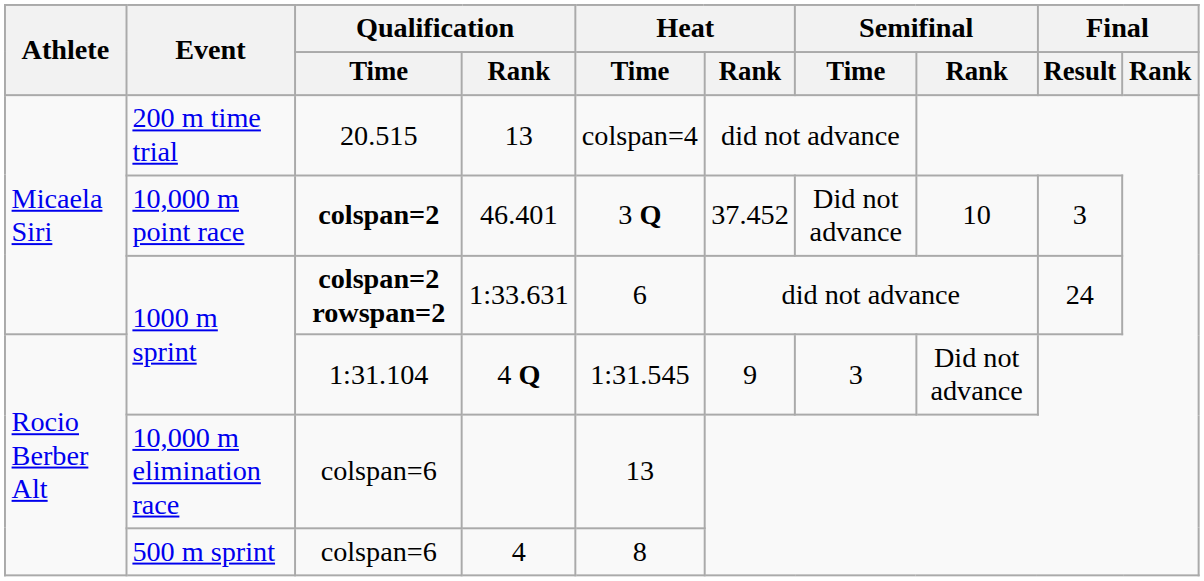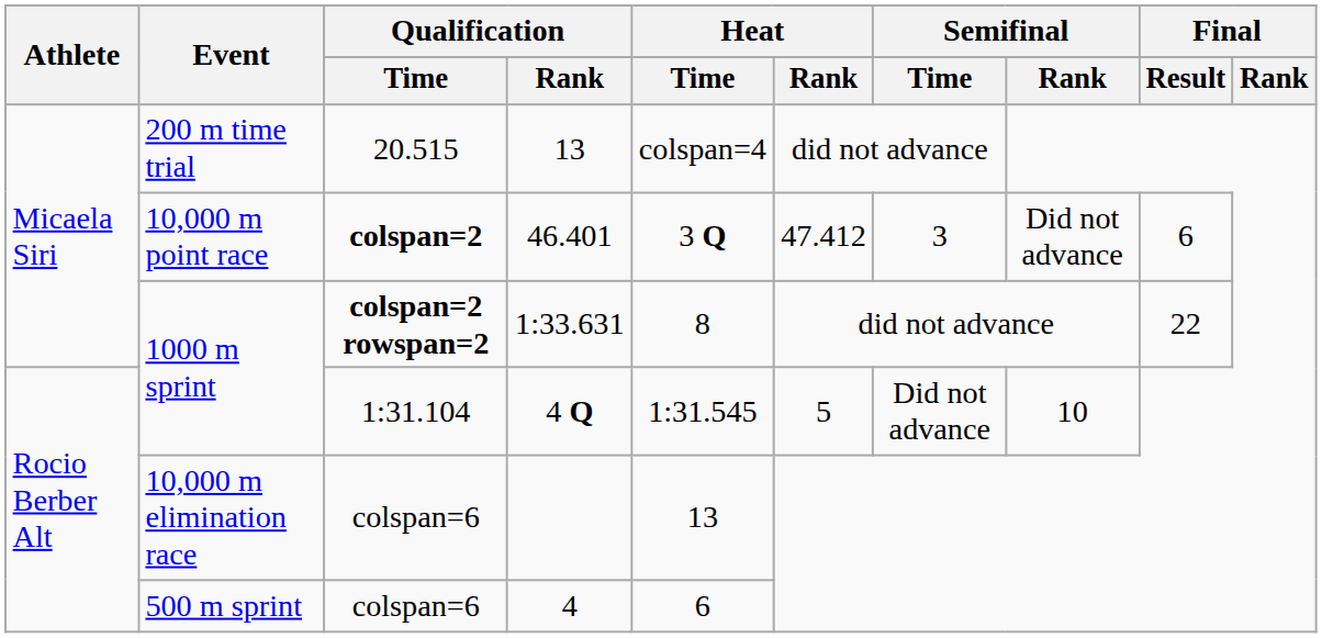46.401 | Heat / Rank: 37.452 -> 47.412
46.401 | Semifinal / Time: Did not advance -> 3
46.401 | Semifinal / Rank: 10 -> Did not advance
46.401 | Final / Result: 3 -> 6
1:33.631 | Heat / Time: 6 -> 8
1:33.631 | Final / Result: 24 -> 22
4 Q | Heat / Rank: 9 -> 5
4 Q | Semifinal / Time: 3 -> Did not advance
4 Q | Semifinal / Rank: Did not advance -> 10
4 | Heat / Time: 8 -> 6
